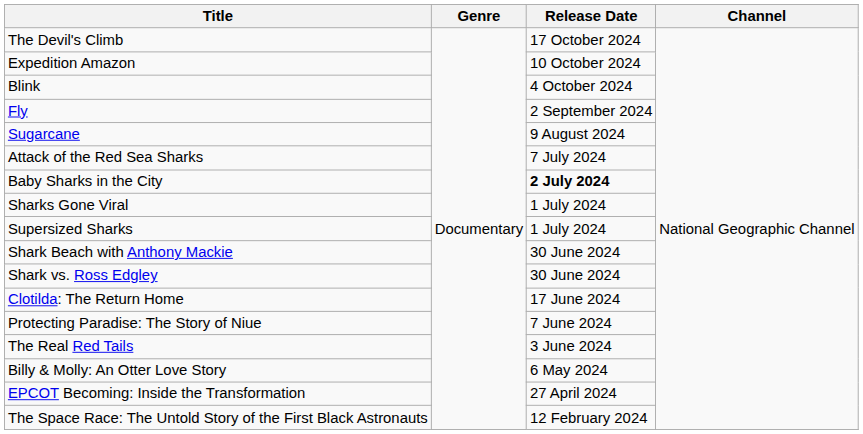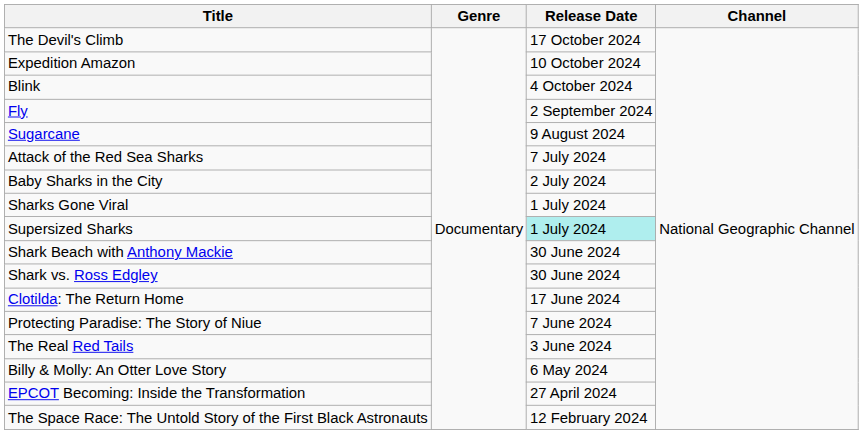Baby Sharks in the City | Release Date: bold -> normal
Supersized Sharks | Release Date: no background -> paleturquoise background
